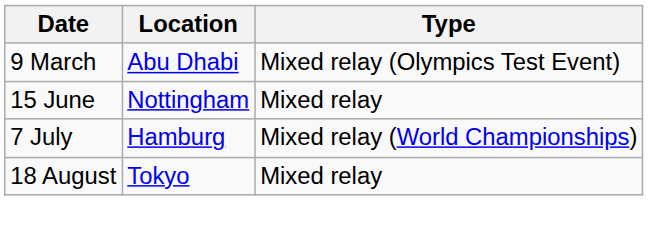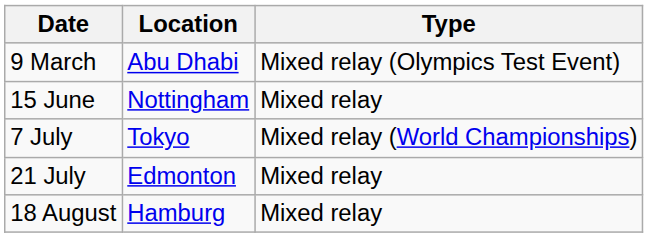7 July | Location: Hamburg -> Tokyo
+ row: 21 July | Edmonton | Mixed relay
18 August | Location: Tokyo -> Hamburg
